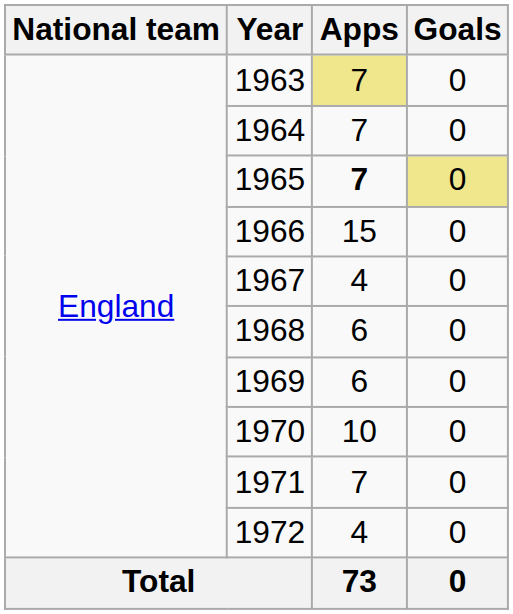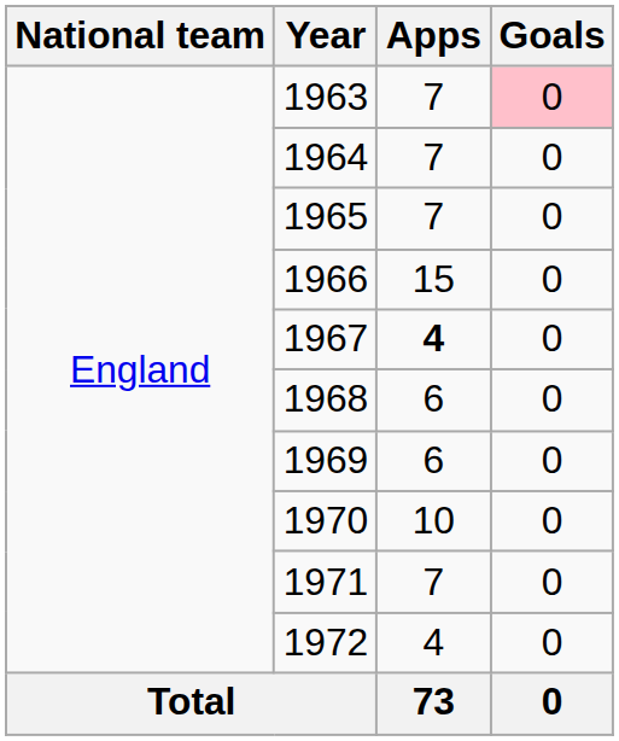1963 | Apps: khaki background -> no background
1963 | Goals: no background -> pink background
1965 | Apps: bold -> normal
1965 | Goals: khaki background -> no background
1967 | Apps: normal -> bold
